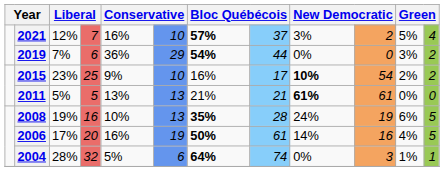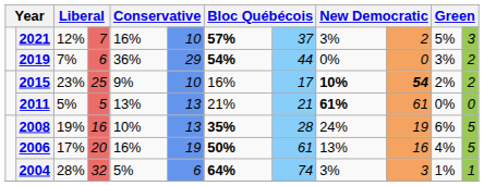2021 | column 12: 4 -> 3
2015 | column 10: normal -> bold
2006 | column 9: 14% -> 13%
2004 | column 9: 0% -> 3%
